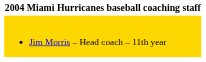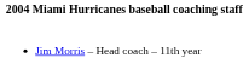Jim Morris – Head coach – 11th year | column 1: gold background -> no background
